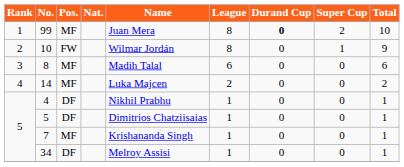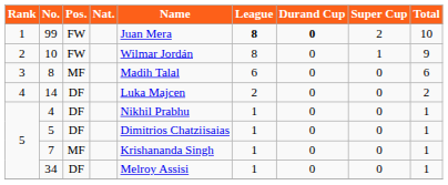99 | Pos.: MF -> FW
99 | League: normal -> bold
14 | Pos.: MF -> DF
